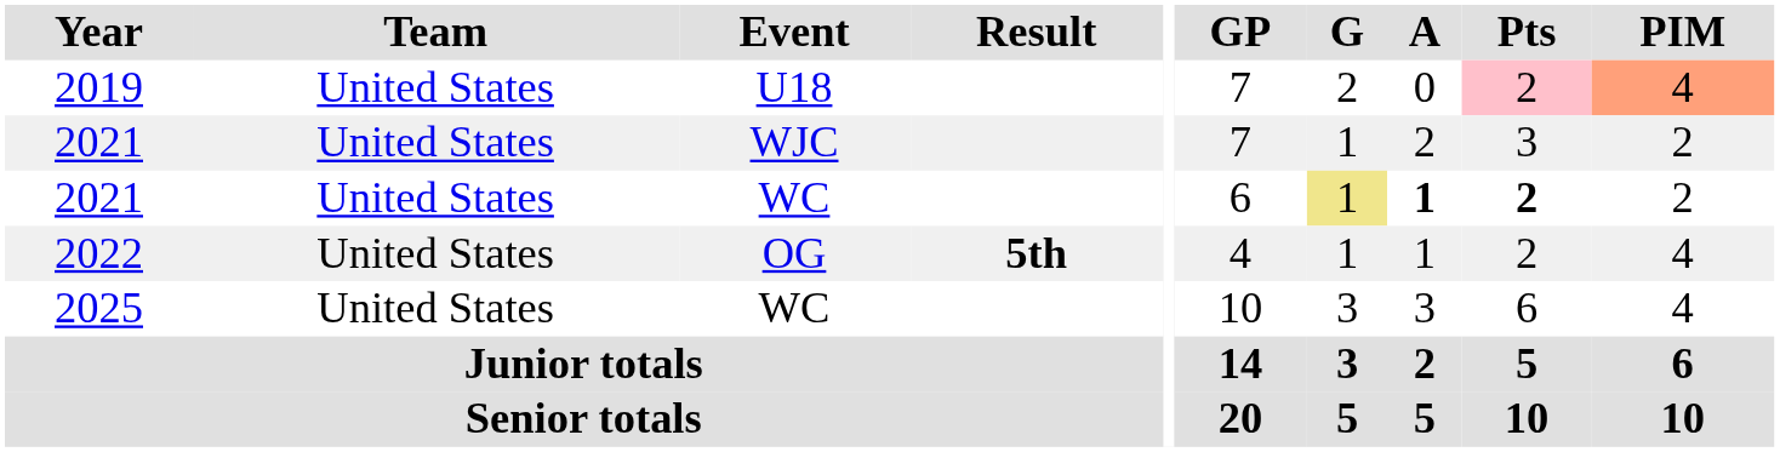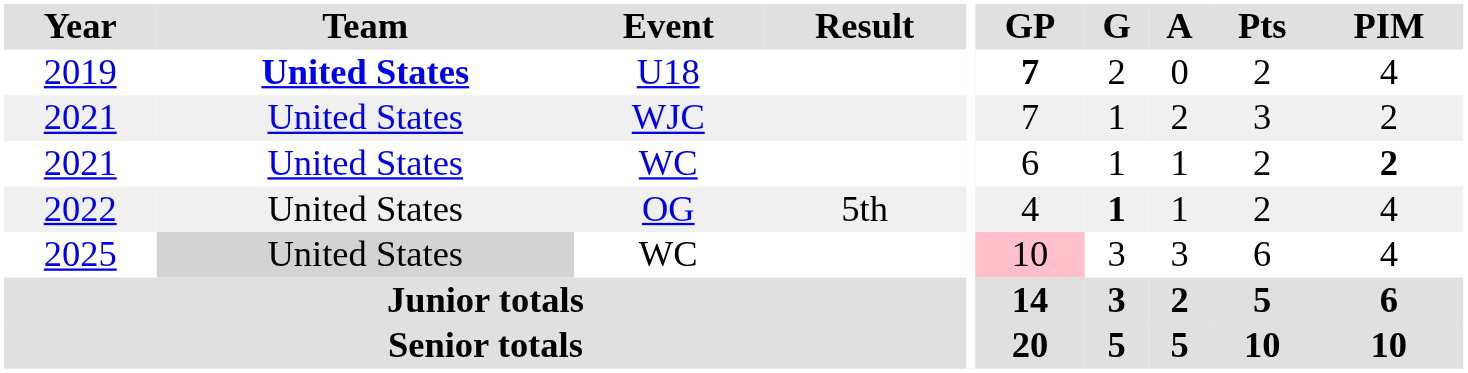2019 | Team: normal -> bold
2019 | GP: normal -> bold
2019 | Pts: pink background -> no background
2019 | PIM: lightsalmon background -> no background
2021 / WC | G: khaki background -> no background
2021 / WC | A: bold -> normal
2021 / WC | Pts: bold -> normal
2021 / WC | PIM: normal -> bold
2022 | Result: bold -> normal
2022 | G: normal -> bold
2025 | Team: no background -> lightgrey background
2025 | GP: no background -> pink background
